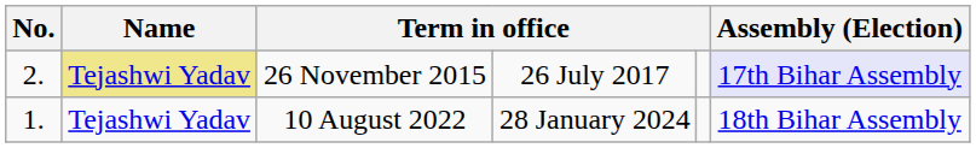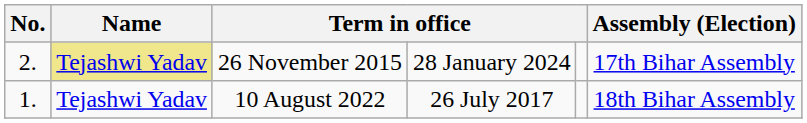26 November 2015 | column 4: 26 July 2017 -> 28 January 2024
26 November 2015 | column 6: lavender background -> no background
10 August 2022 | column 4: 28 January 2024 -> 26 July 2017
